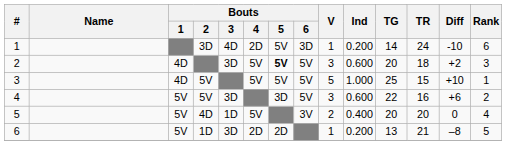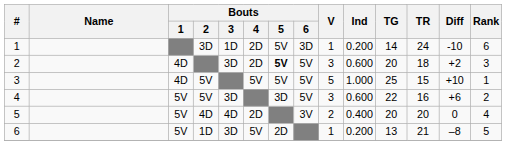row 3 | Bouts / 3: 4D -> 1D
row 4 | Bouts / 4: 5V -> 2D
row 7 | Bouts / 3: 1D -> 4D
row 7 | Bouts / 4: 5V -> 2D
row 8 | Bouts / 4: 2D -> 5V
